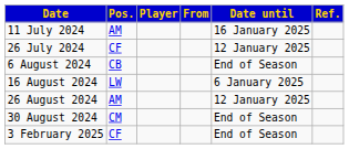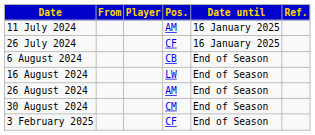columns swapped: Pos. <-> From
26 July 2024 | Date until: 12 January 2025 -> 16 January 2025
16 August 2024 | Date until: 6 January 2025 -> End of Season
26 August 2024 | Date until: 12 January 2025 -> End of Season
